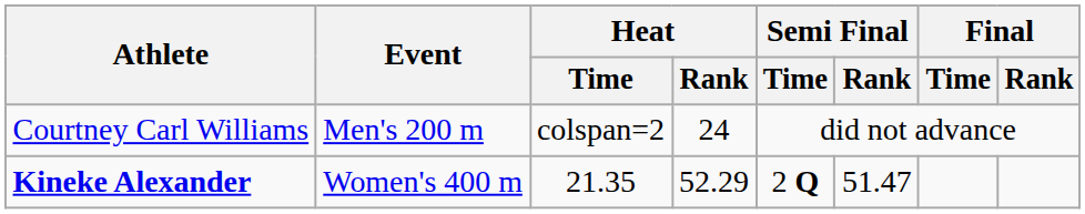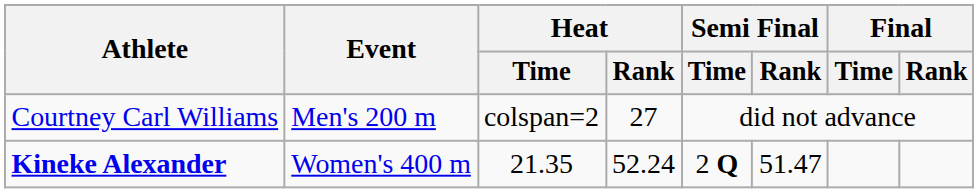Courtney Carl Williams | Heat / Rank: 24 -> 27
Kineke Alexander | Heat / Rank: 52.29 -> 52.24
